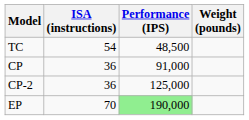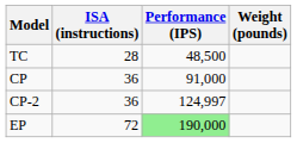TC | ISA (instructions): 54 -> 28
CP-2 | Performance (IPS): 125,000 -> 124,997
EP | ISA (instructions): 70 -> 72
